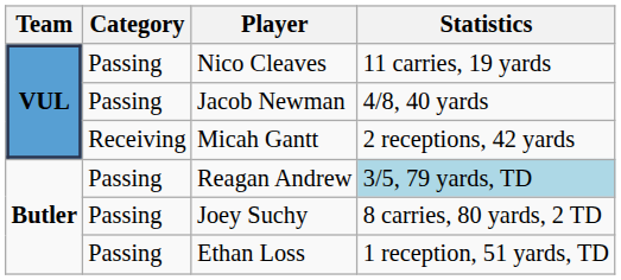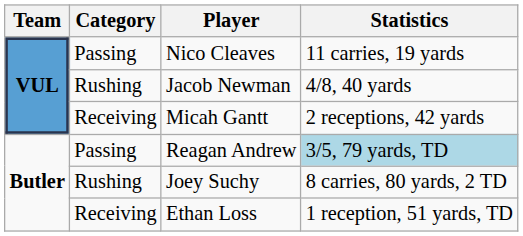Jacob Newman | Category: Passing -> Rushing
Joey Suchy | Category: Passing -> Rushing
Ethan Loss | Category: Passing -> Receiving
